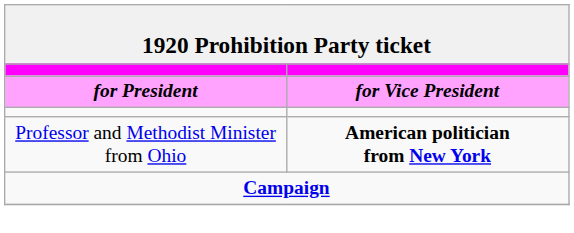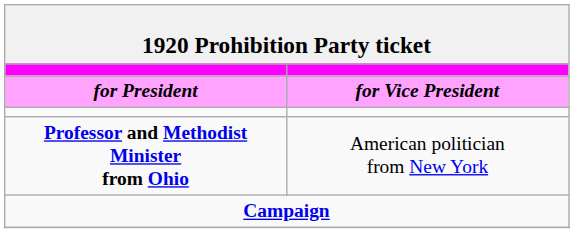Professor and Methodist Minister from Ohio | column 1: normal -> bold
Professor and Methodist Minister from Ohio | column 2: bold -> normal
